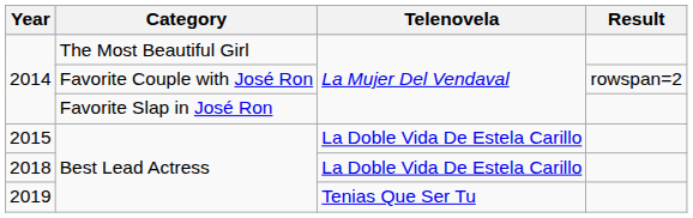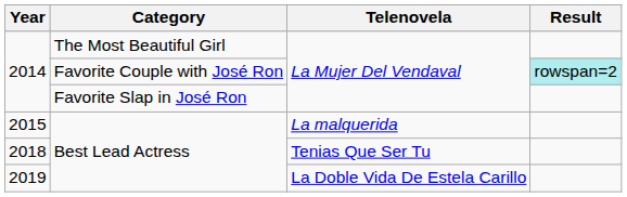2014 / Favorite Couple with José Ron | Result: no background -> paleturquoise background
2015 | Telenovela: La Doble Vida De Estela Carillo -> La malquerida
2018 | Telenovela: La Doble Vida De Estela Carillo -> Tenias Que Ser Tu
2019 | Telenovela: Tenias Que Ser Tu -> La Doble Vida De Estela Carillo
